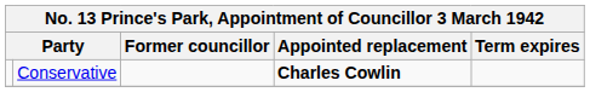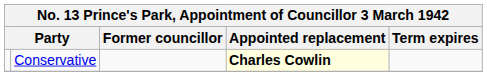Conservative | Appointed replacement: no background -> lightyellow background
